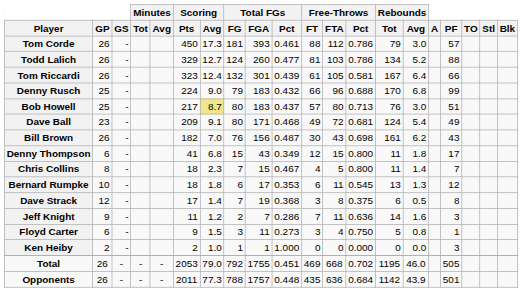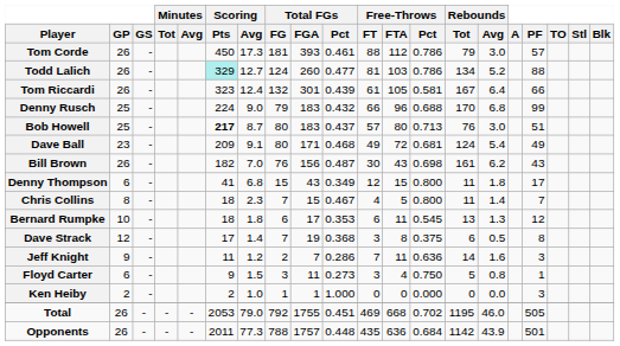Todd Lalich | Scoring / Pts: no background -> paleturquoise background
Bob Howell | Scoring / Pts: normal -> bold
Bob Howell | Scoring / Avg: khaki background -> no background
